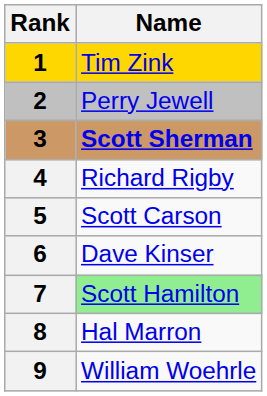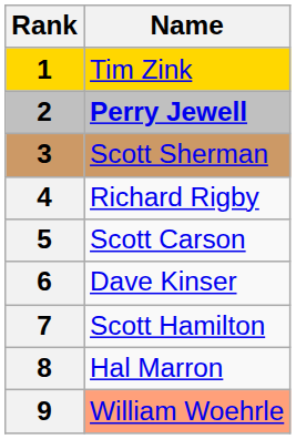Perry Jewell | Name: normal -> bold
Scott Sherman | Name: bold -> normal
Scott Hamilton | Name: lightgreen background -> no background
William Woehrle | Name: no background -> lightsalmon background
